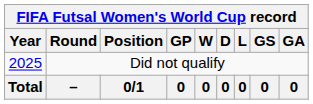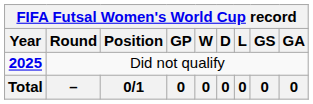Did not qualify | Year: normal -> bold
